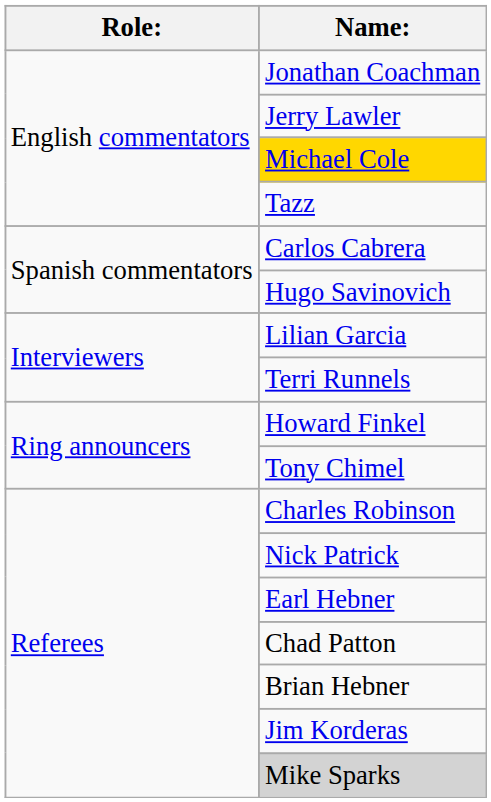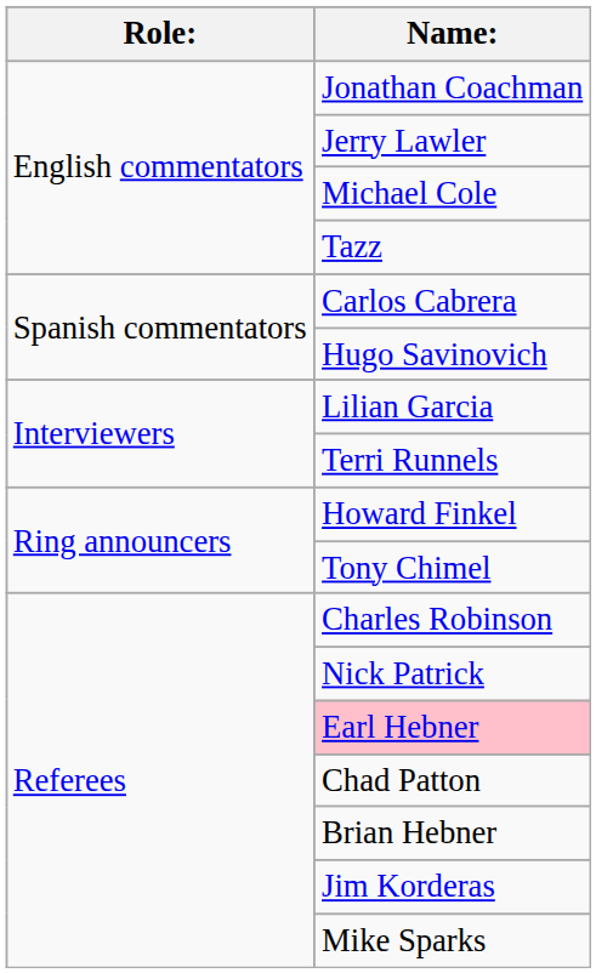Michael Cole | Name:: gold background -> no background
Earl Hebner | Name:: no background -> pink background
Mike Sparks | Name:: lightgrey background -> no background
